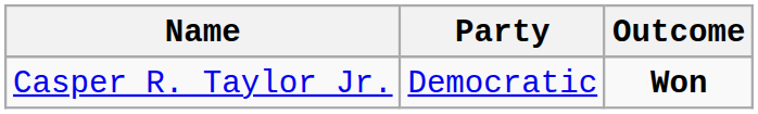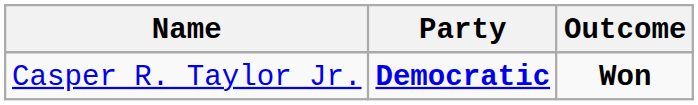Casper R. Taylor Jr. | Party: normal -> bold
